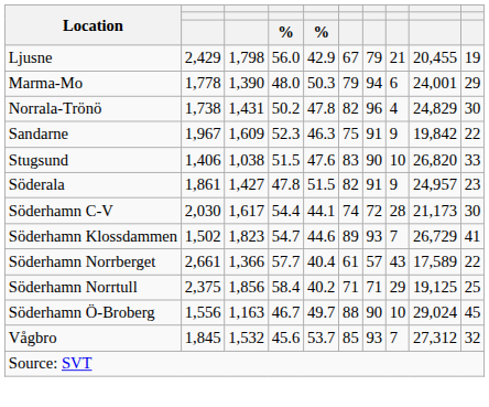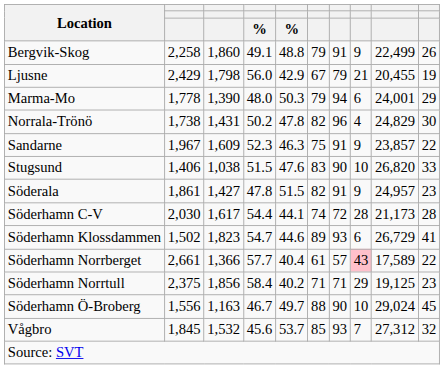+ row: Bergvik-Skog | 2,258 | 1,860 | 49.1 | 48.8 | 79 | 91 | 9 | 22,499 | 26
Sandarne | column 9: 19,842 -> 23,857
Söderhamn C-V | column 10: 30 -> 28
Söderhamn Klossdammen | column 8: 7 -> 6
Söderhamn Norrberget | column 8: no background -> pink background
Söderhamn Norrtull | column 10: 25 -> 23
